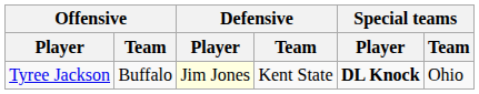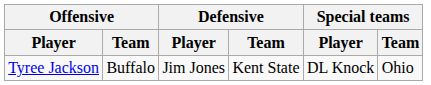Tyree Jackson | Defensive / Player: lightyellow background -> no background
Tyree Jackson | Special teams / Player: bold -> normal
